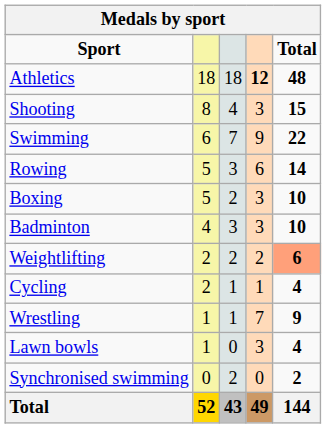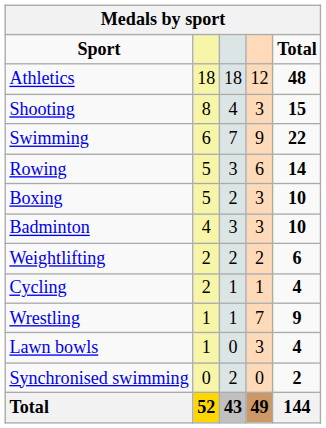Athletics | column 4: bold -> normal
Weightlifting | Total: lightsalmon background -> no background
